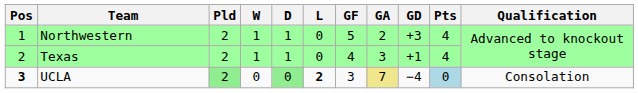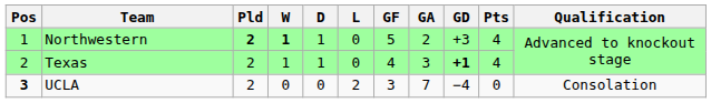Northwestern | Pld: normal -> bold
Northwestern | W: normal -> bold
Texas | GD: normal -> bold
UCLA | Pld: lightgreen background -> no background
UCLA | D: lightgreen background -> no background
UCLA | L: bold -> normal
UCLA | GA: khaki background -> no background
UCLA | Pts: lightblue background -> no background
